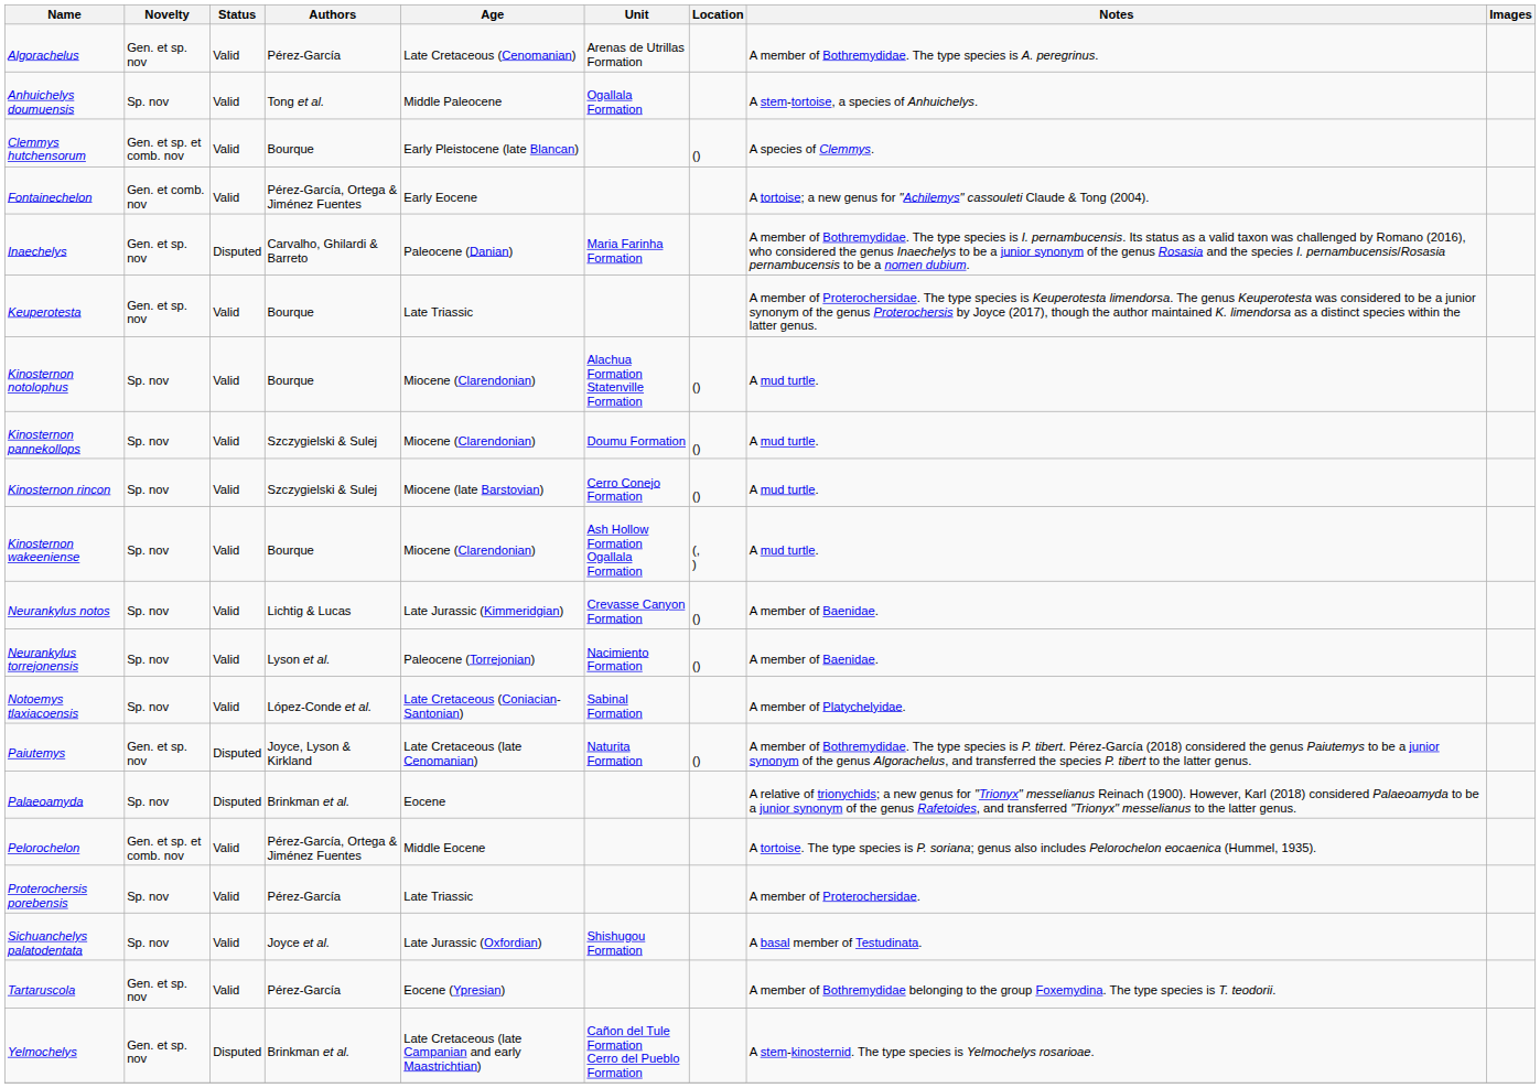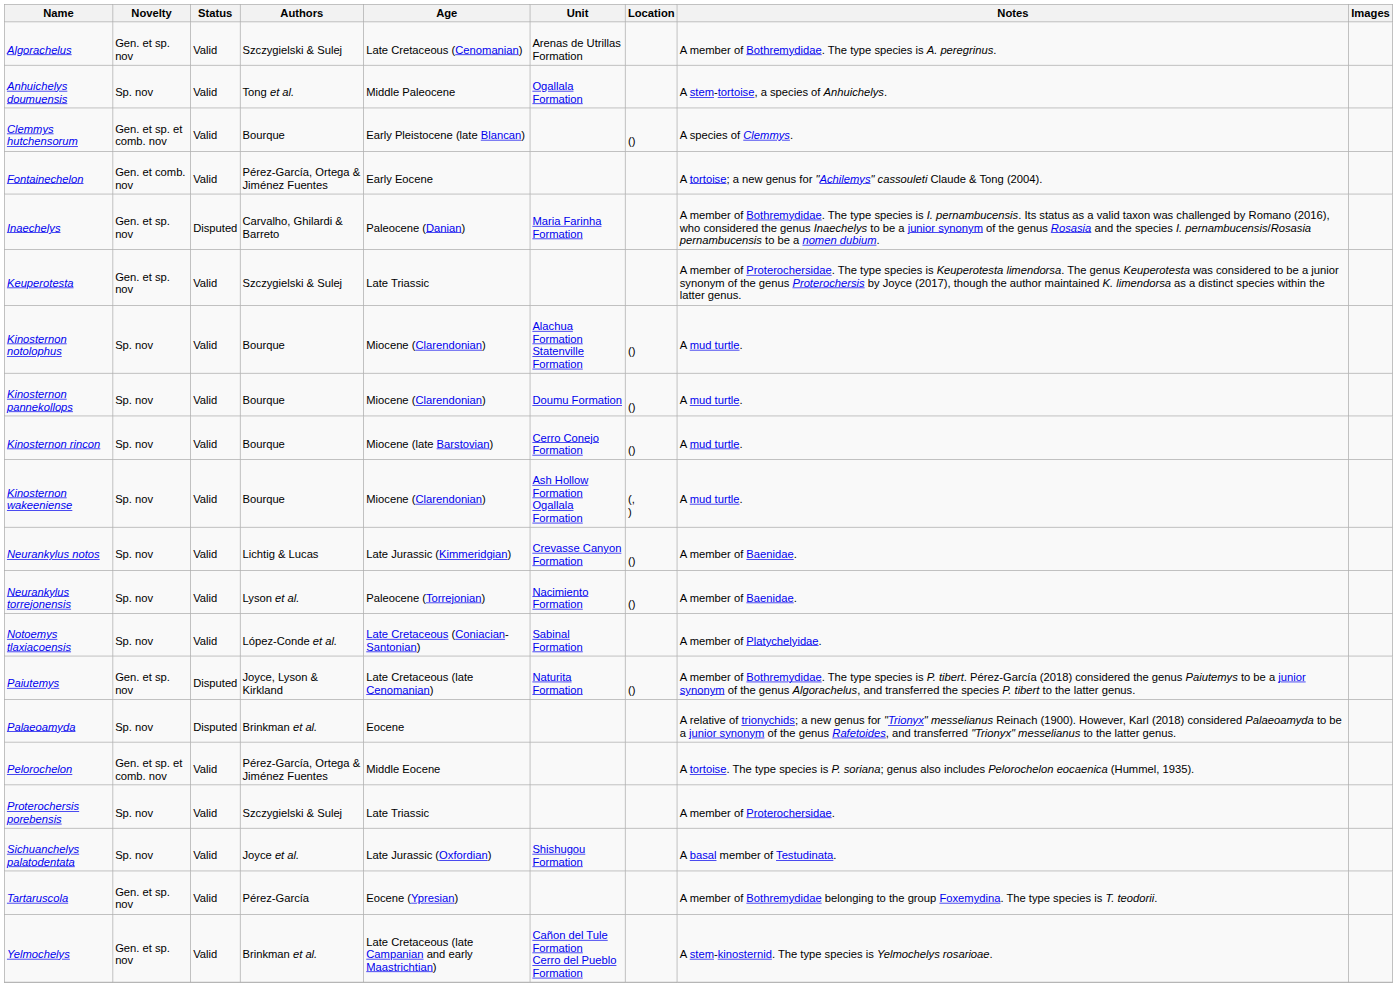Algorachelus | Authors: Pérez-García -> Szczygielski & Sulej
Keuperotesta | Authors: Bourque -> Szczygielski & Sulej
Kinosternon pannekollops | Authors: Szczygielski & Sulej -> Bourque
Kinosternon rincon | Authors: Szczygielski & Sulej -> Bourque
Proterochersis porebensis | Authors: Pérez-García -> Szczygielski & Sulej
Yelmochelys | Status: Disputed -> Valid
